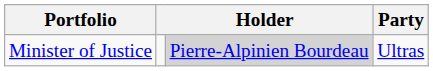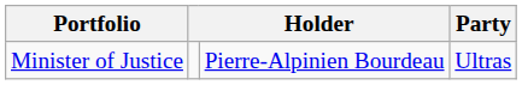Minister of Justice | column 3: lightgrey background -> no background
